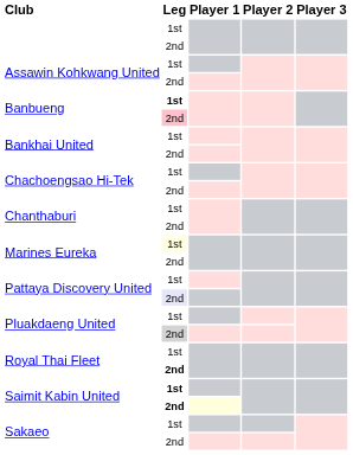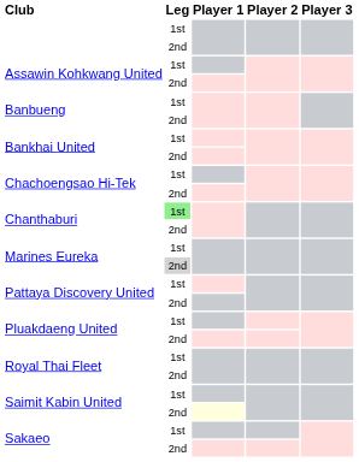Banbueng / 1st | Leg: bold -> normal
Banbueng / 2nd | Leg: pink background -> no background
Chanthaburi / 1st | Leg: no background -> lightgreen background
Marines Eureka / 1st | Leg: lightyellow background -> no background
Marines Eureka / 2nd | Leg: no background -> lightgrey background
Pattaya Discovery United / 2nd | Leg: lavender background -> no background
Pluakdaeng United / 2nd | Leg: lightgrey background -> no background
Royal Thai Fleet / 2nd | Leg: bold -> normal
Saimit Kabin United / 1st | Leg: bold -> normal
Saimit Kabin United / 2nd | Leg: bold -> normal
